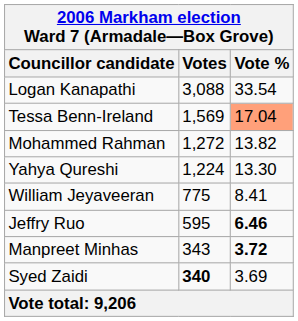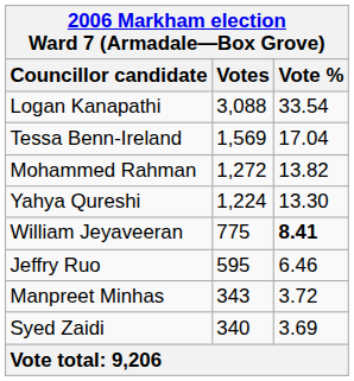Tessa Benn-Ireland | Vote %: lightsalmon background -> no background
William Jeyaveeran | Vote %: normal -> bold
Jeffry Ruo | Vote %: bold -> normal
Manpreet Minhas | Vote %: bold -> normal
Syed Zaidi | Votes: bold -> normal
